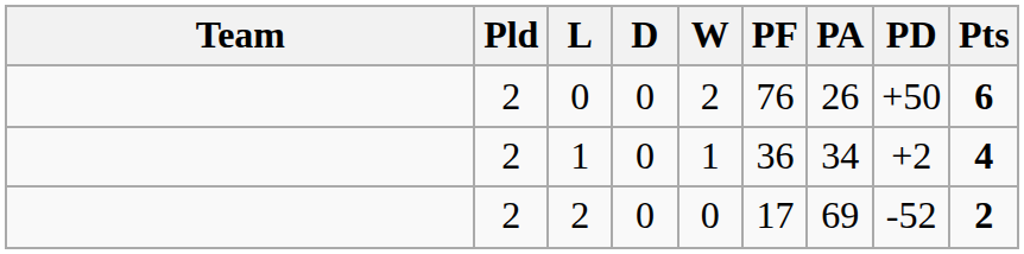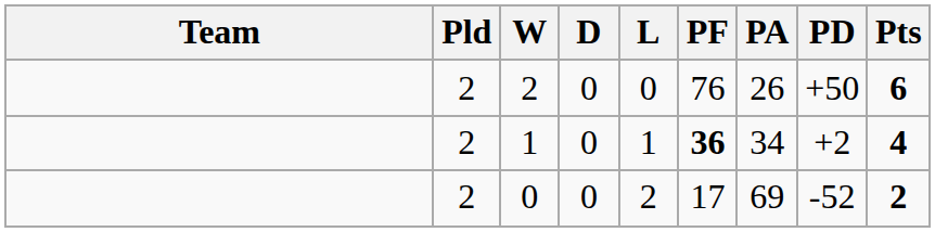columns swapped: W <-> L
row 3 | PF: normal -> bold
